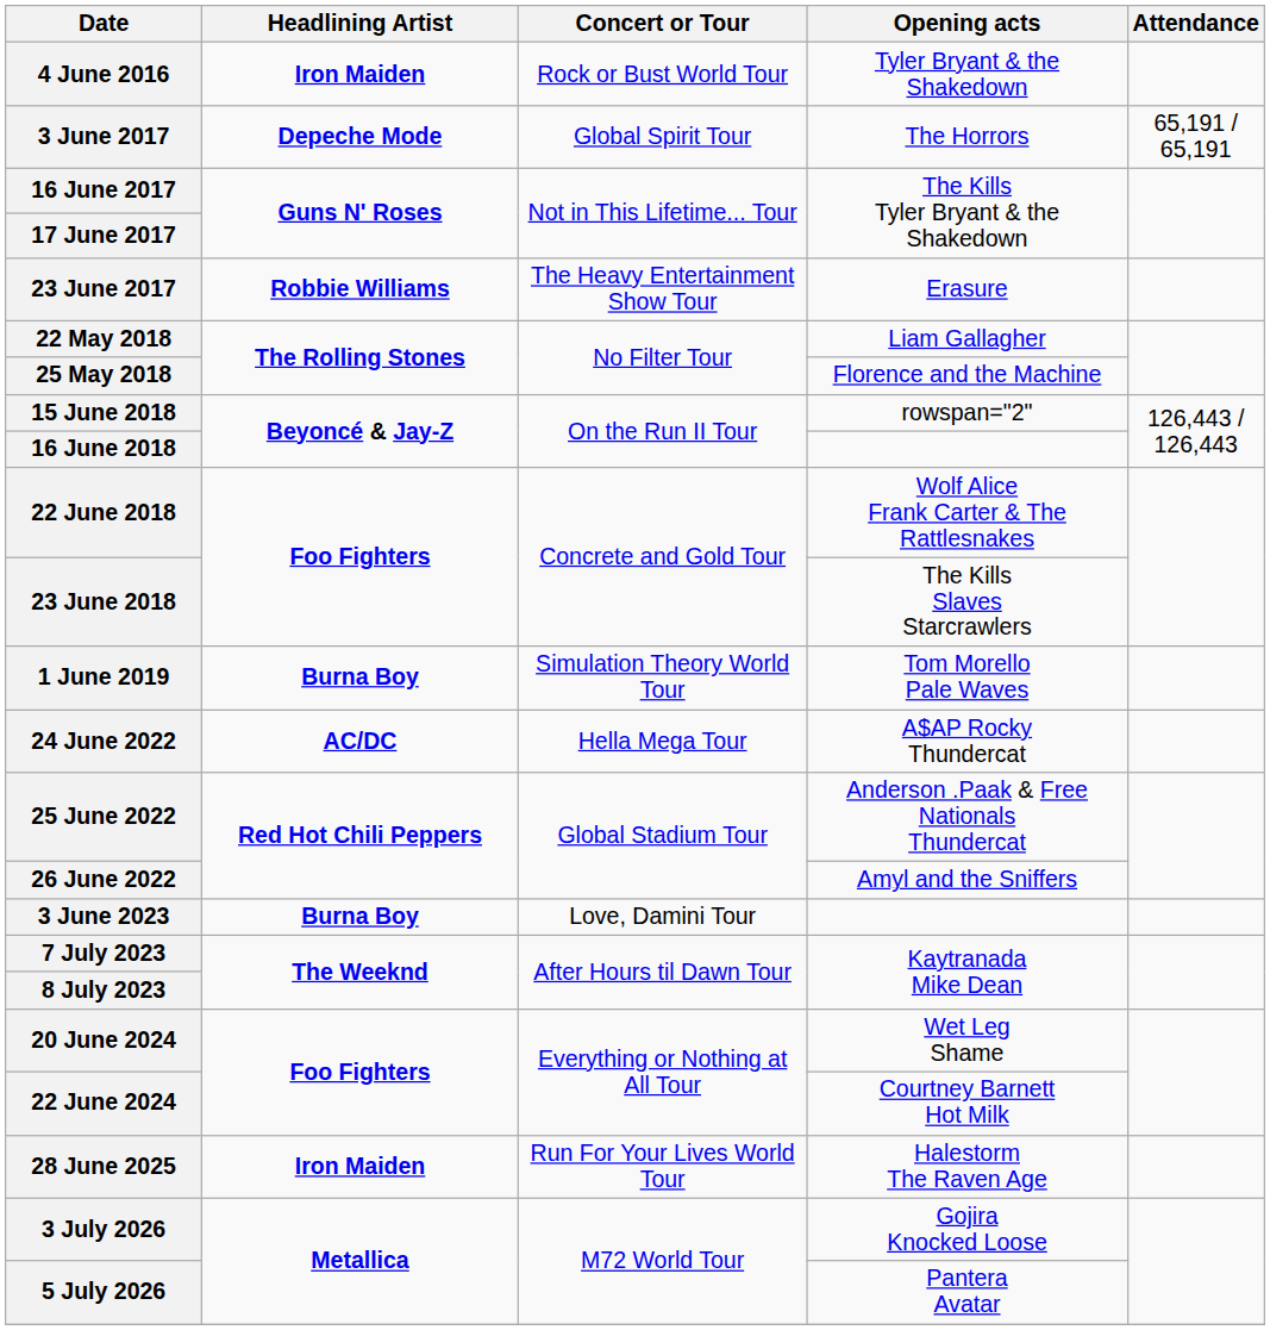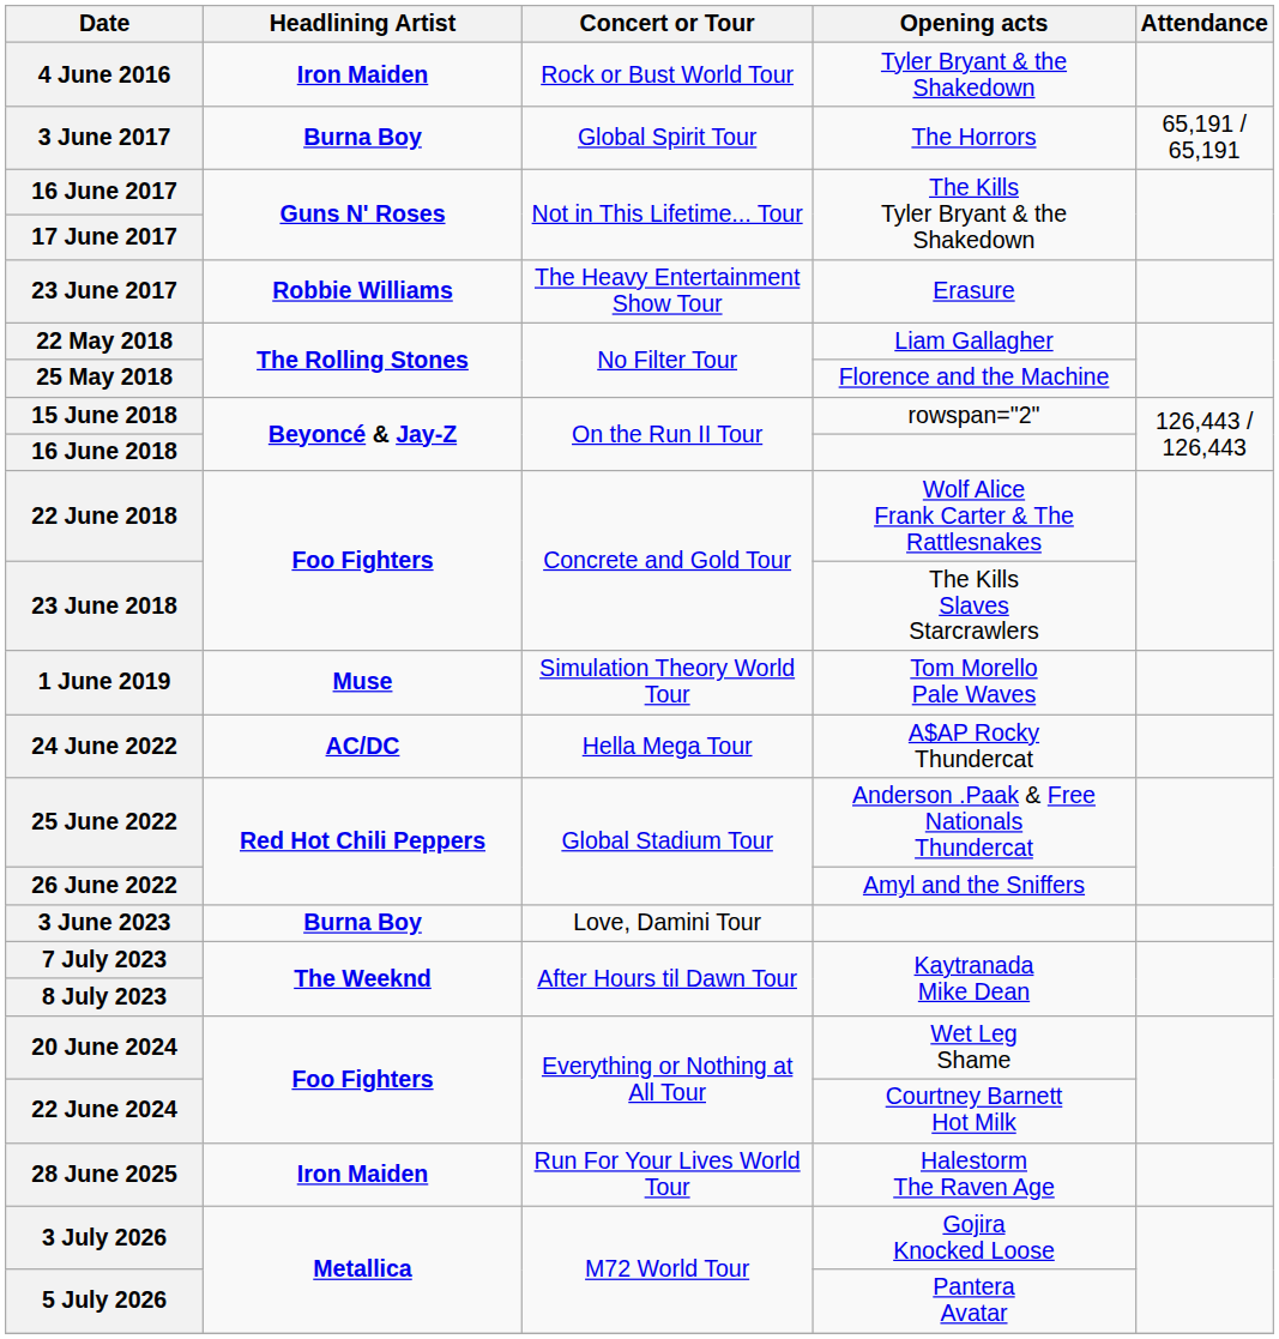3 June 2017 | Headlining Artist: Depeche Mode -> Burna Boy
1 June 2019 | Headlining Artist: Burna Boy -> Muse
